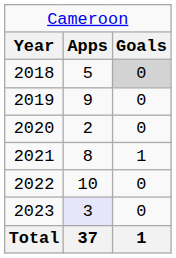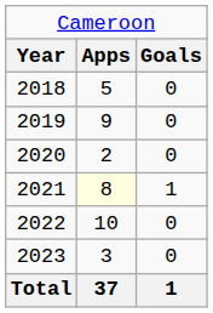2018 | column 3: lightgrey background -> no background
2021 | column 2: no background -> lightyellow background
2023 | column 2: lavender background -> no background
